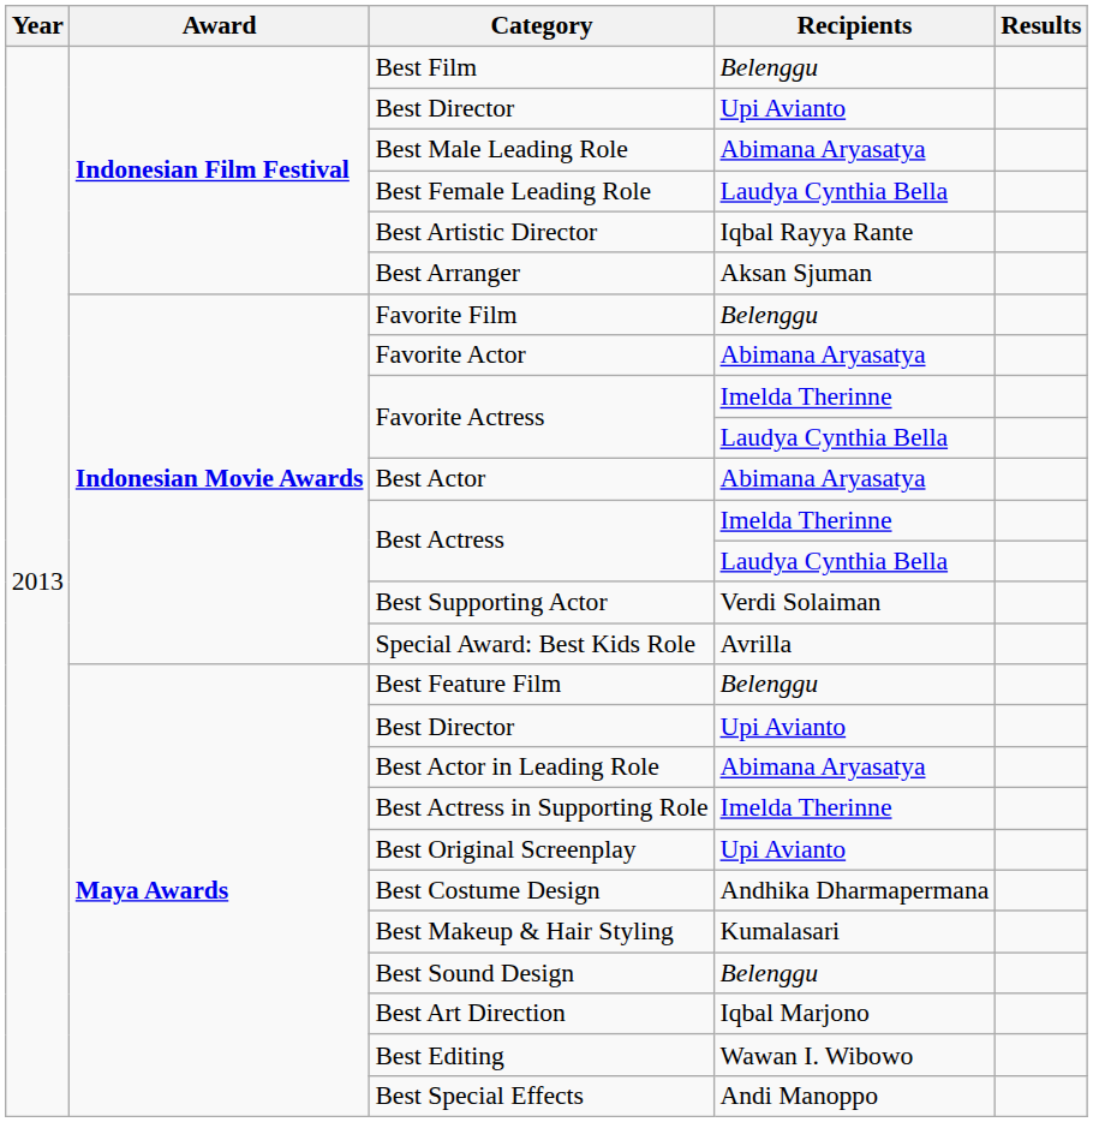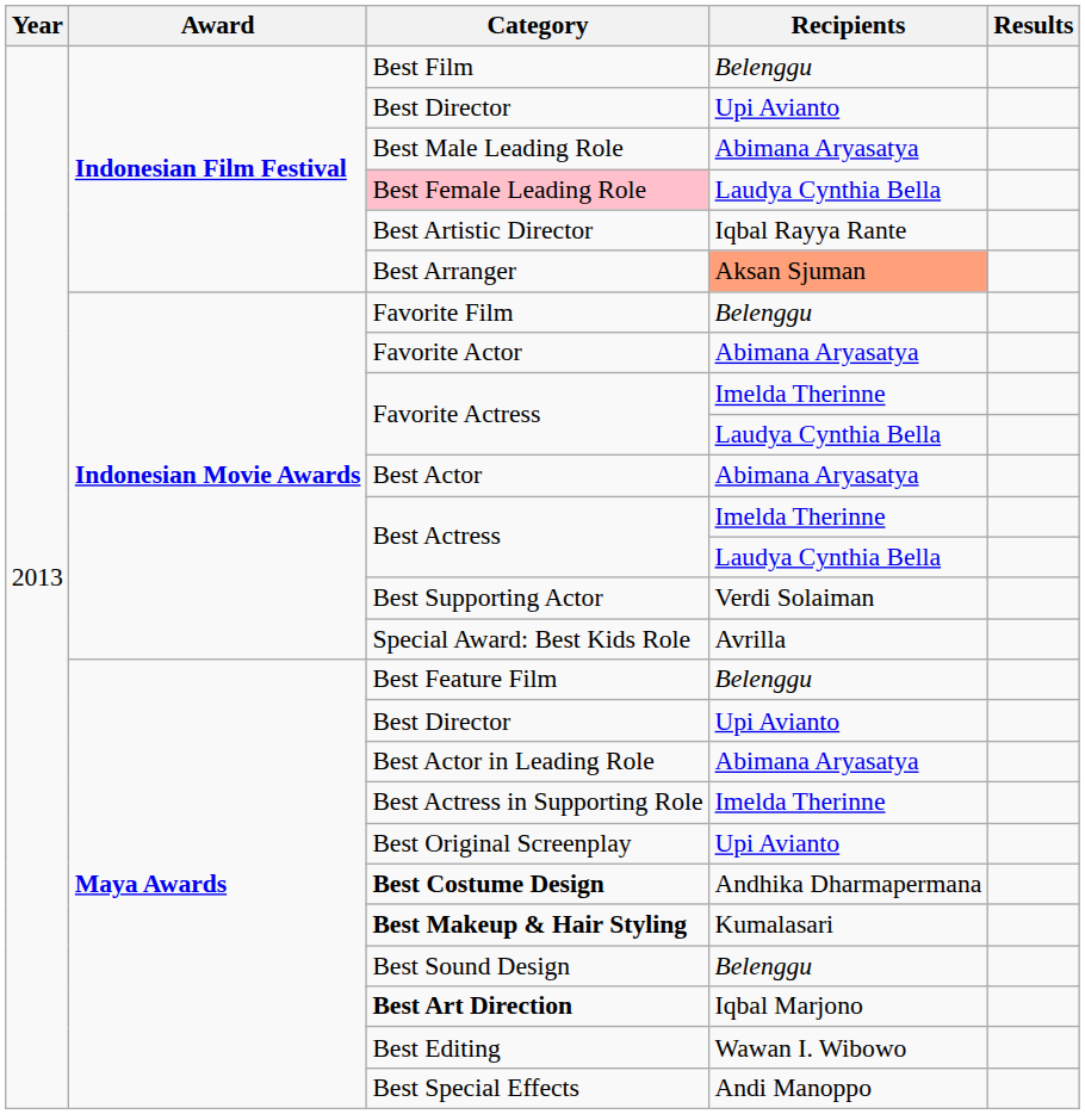Best Female Leading Role | Category: no background -> pink background
Best Arranger | Recipients: no background -> lightsalmon background
Best Costume Design | Category: normal -> bold
Best Makeup & Hair Styling | Category: normal -> bold
Best Art Direction | Category: normal -> bold
